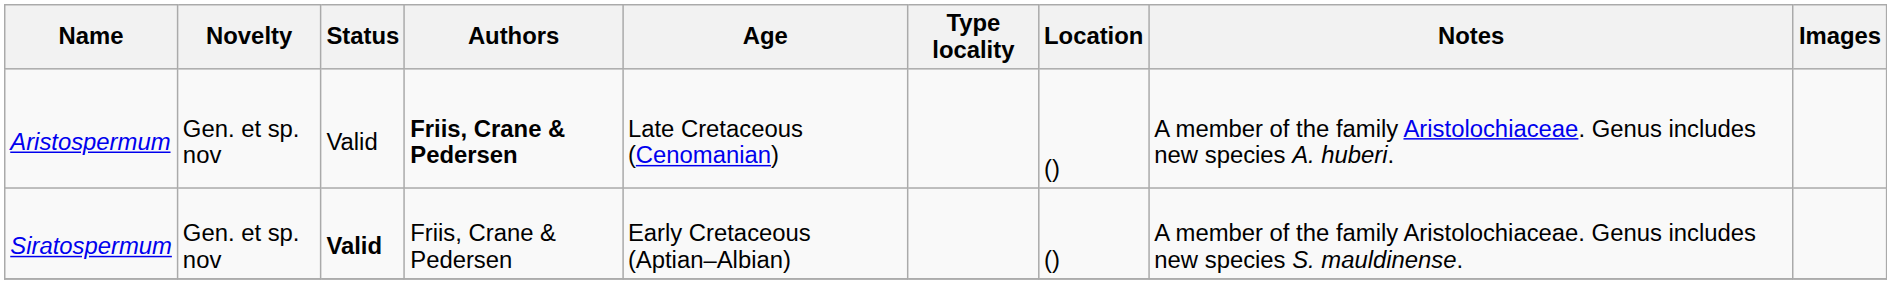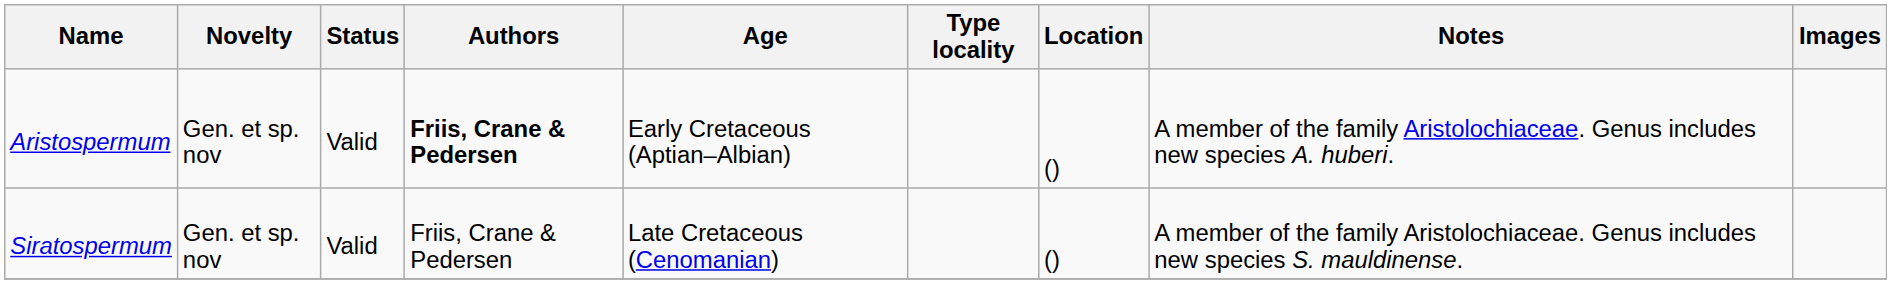Aristospermum | Age: Late Cretaceous (Cenomanian) -> Early Cretaceous (Aptian–Albian)
Siratospermum | Status: bold -> normal
Siratospermum | Age: Early Cretaceous (Aptian–Albian) -> Late Cretaceous (Cenomanian)
